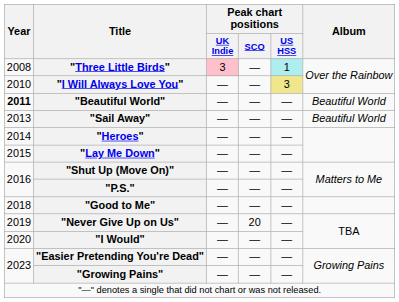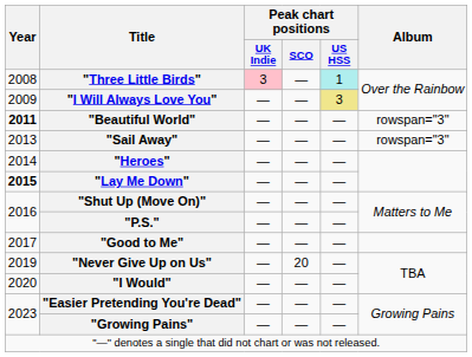"I Will Always Love You" | Year: 2010 -> 2009
"Beautiful World" | Album: Beautiful World -> rowspan="3"
"Sail Away" | Album: Beautiful World -> rowspan="3"
"Lay Me Down" | Year: normal -> bold
"Good to Me" | Year: 2018 -> 2017
